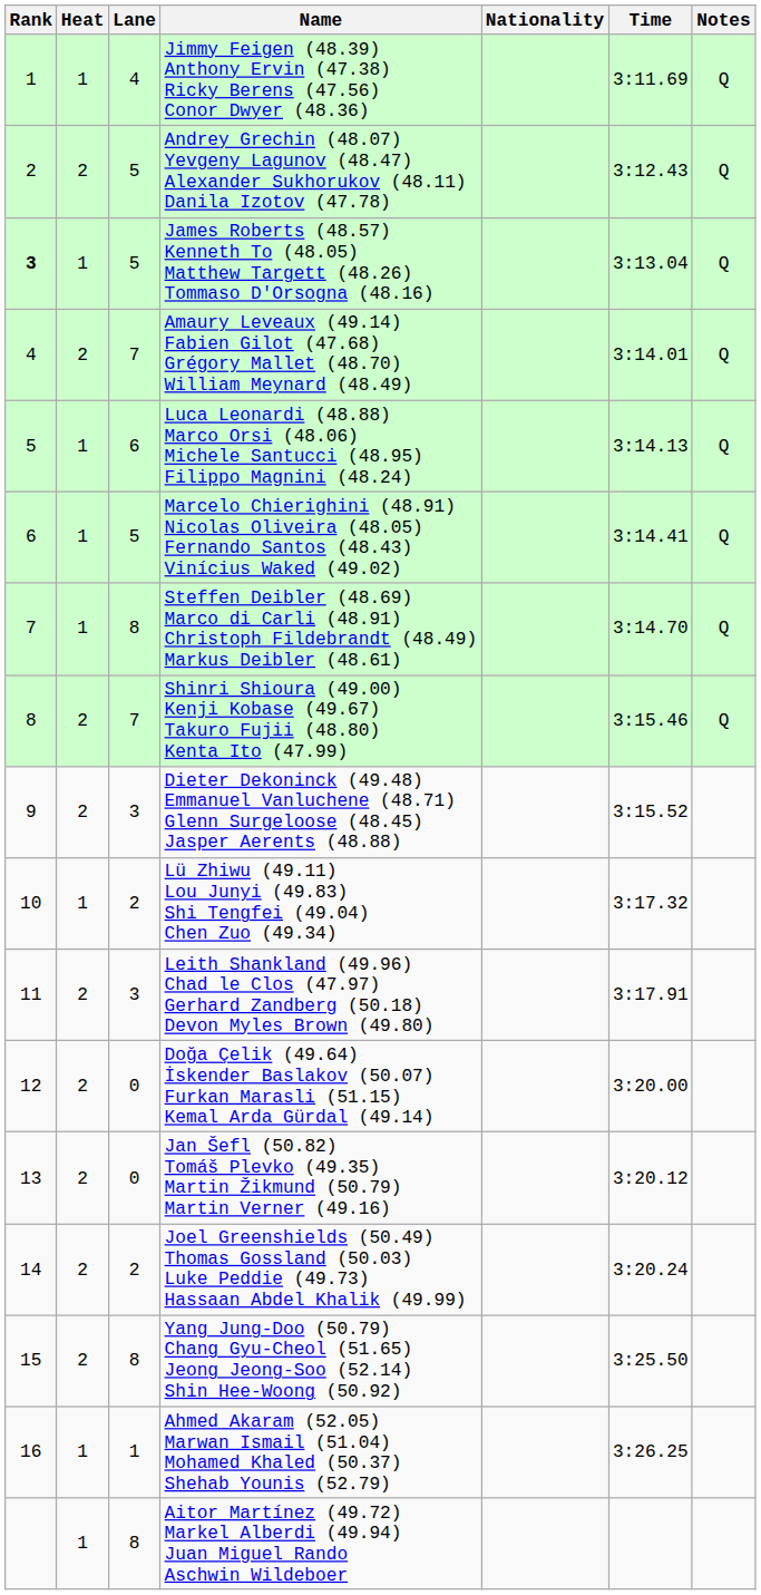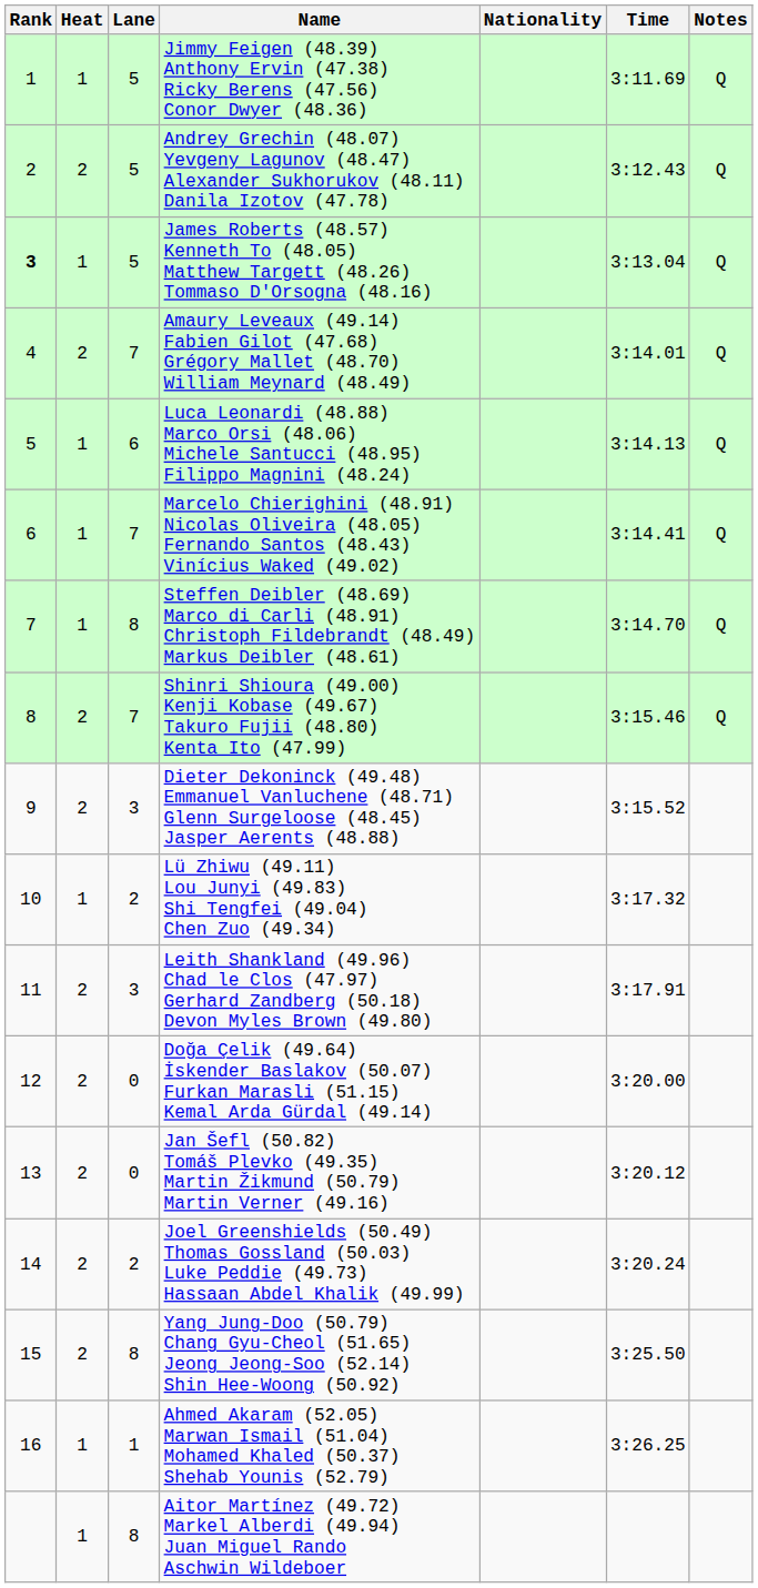row 2 | Lane: 4 -> 5
row 7 | Lane: 5 -> 7
